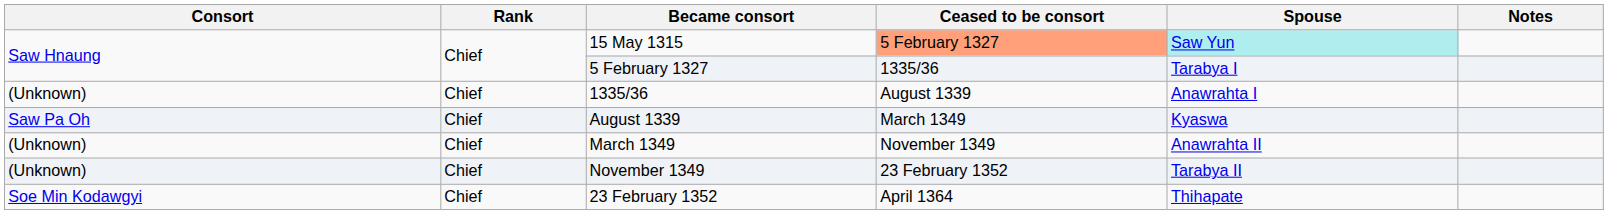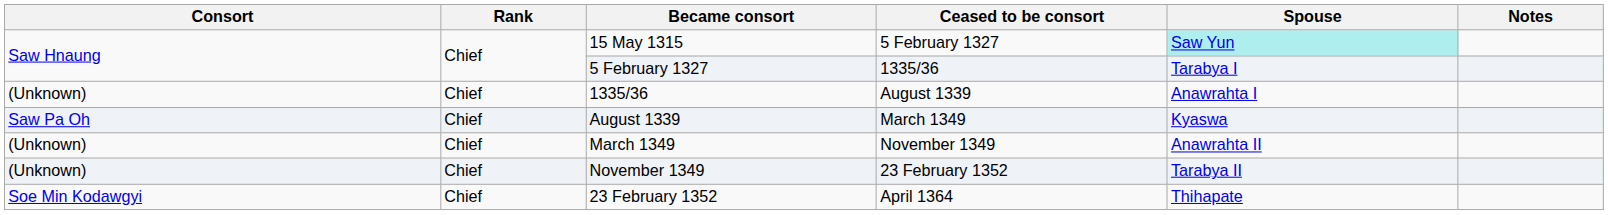15 May 1315 | Ceased to be consort: lightsalmon background -> no background
